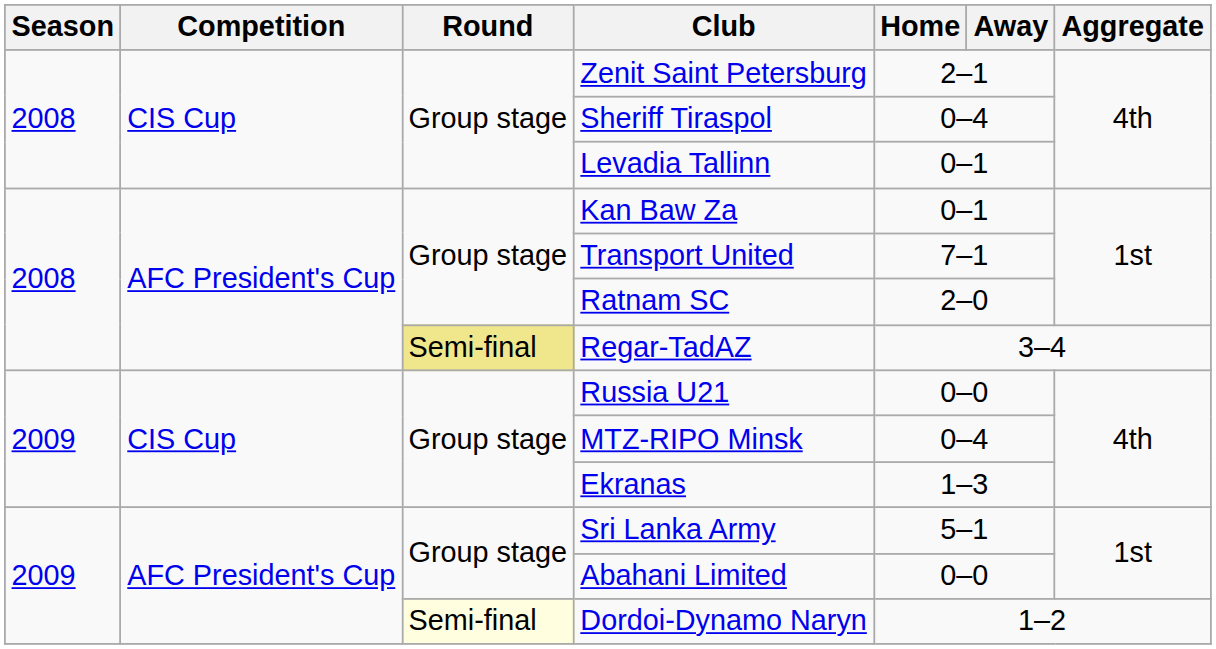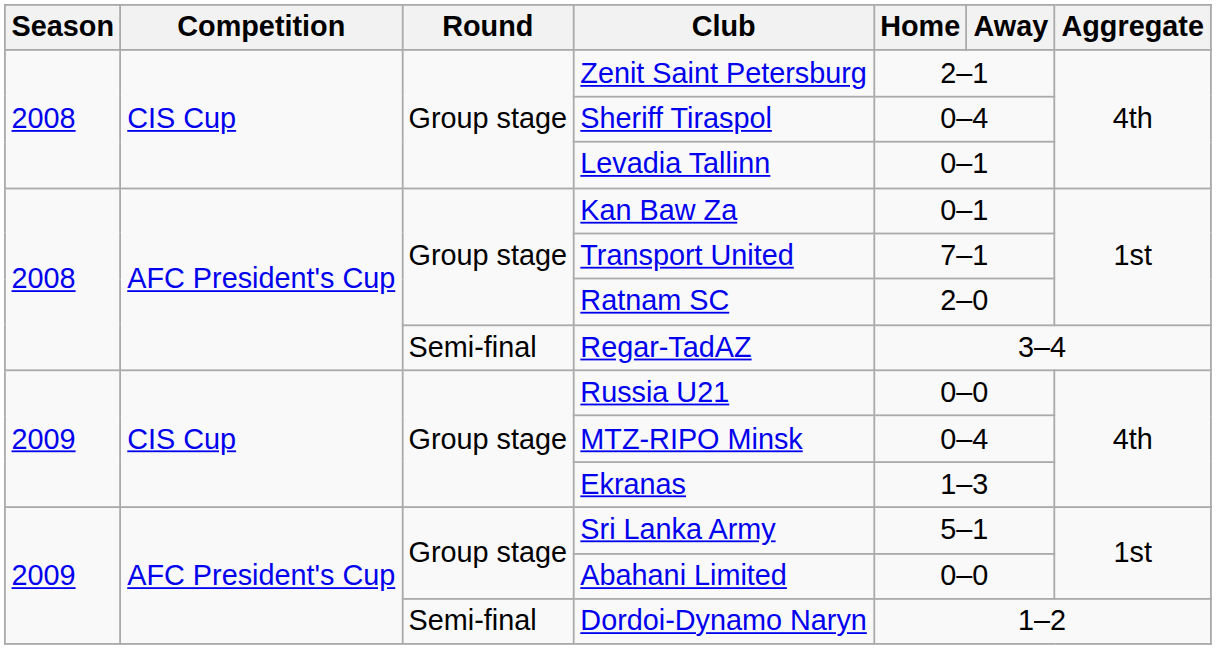Regar-TadAZ | Round: khaki background -> no background
Dordoi-Dynamo Naryn | Round: lightyellow background -> no background
